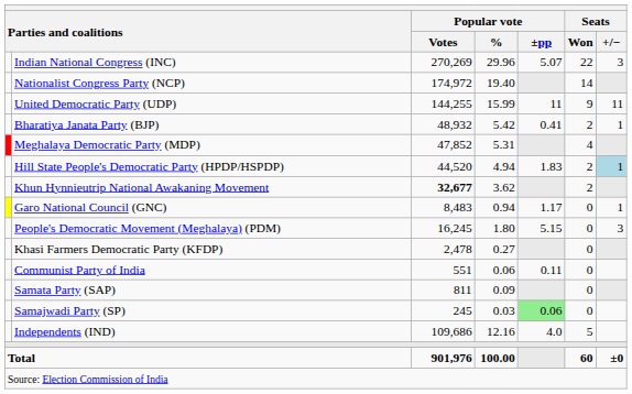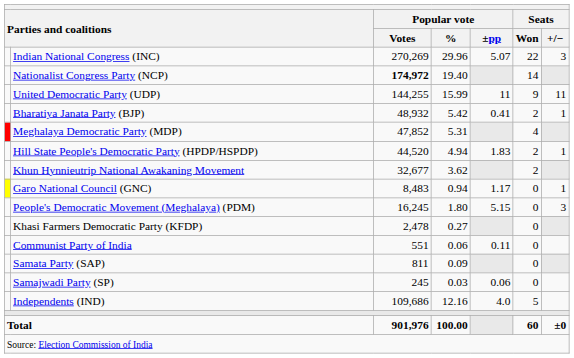Nationalist Congress Party (NCP) | Popular vote / Votes: normal -> bold
Hill State People's Democratic Party (HPDP/HSPDP) | Seats / +/−: lightblue background -> no background
Khun Hynnieutrip National Awakaning Movement | Popular vote / Votes: bold -> normal
Samajwadi Party (SP) | Popular vote / ±pp: lightgreen background -> no background
